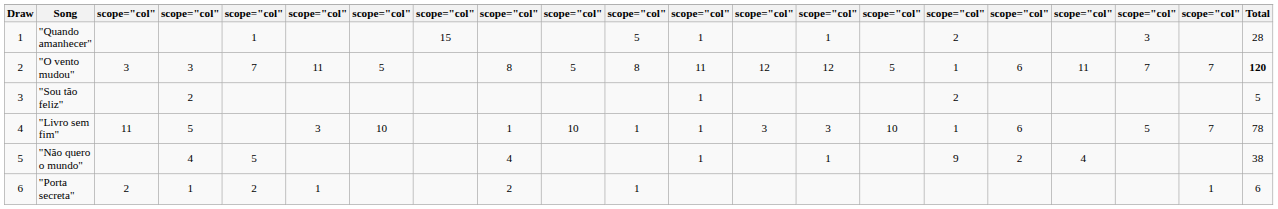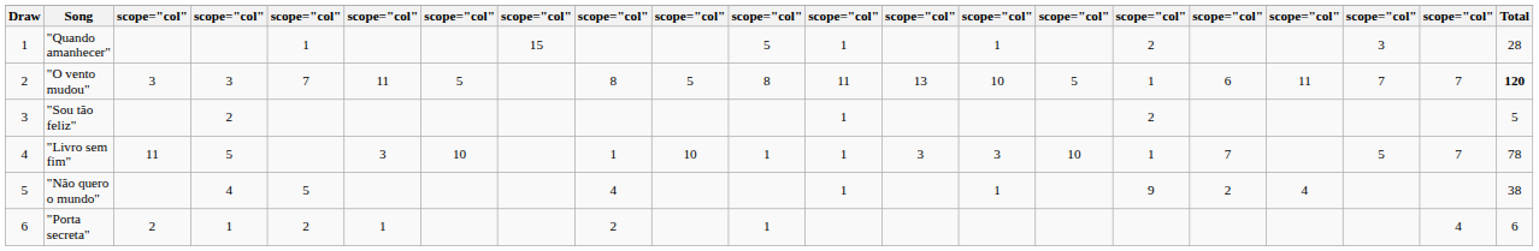"O vento mudou" | column 13: 12 -> 13
"O vento mudou" | column 14: 12 -> 10
"Livro sem fim" | column 17: 6 -> 7
"Porta secreta" | column 20: 1 -> 4
